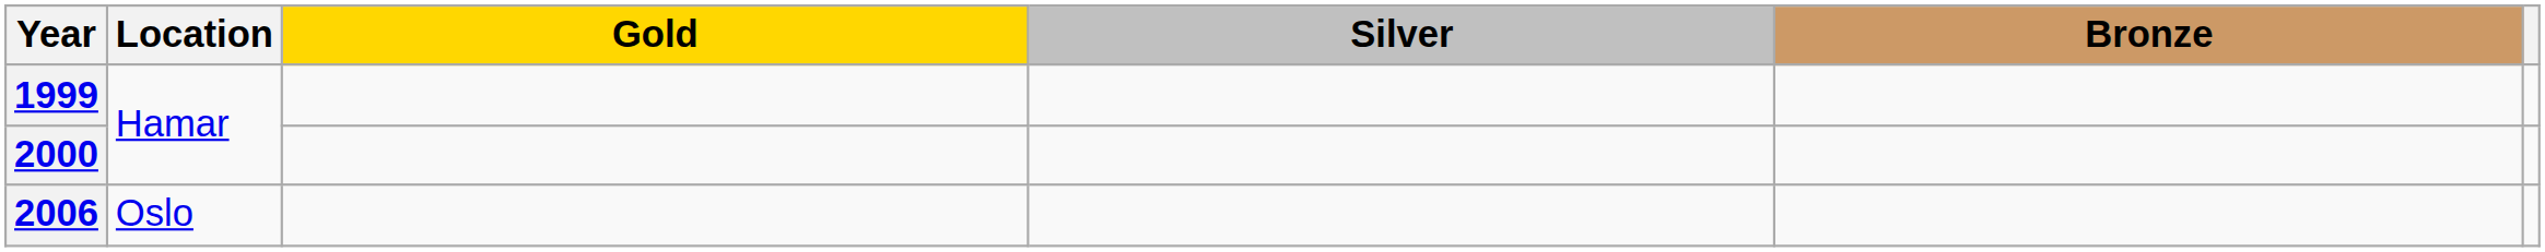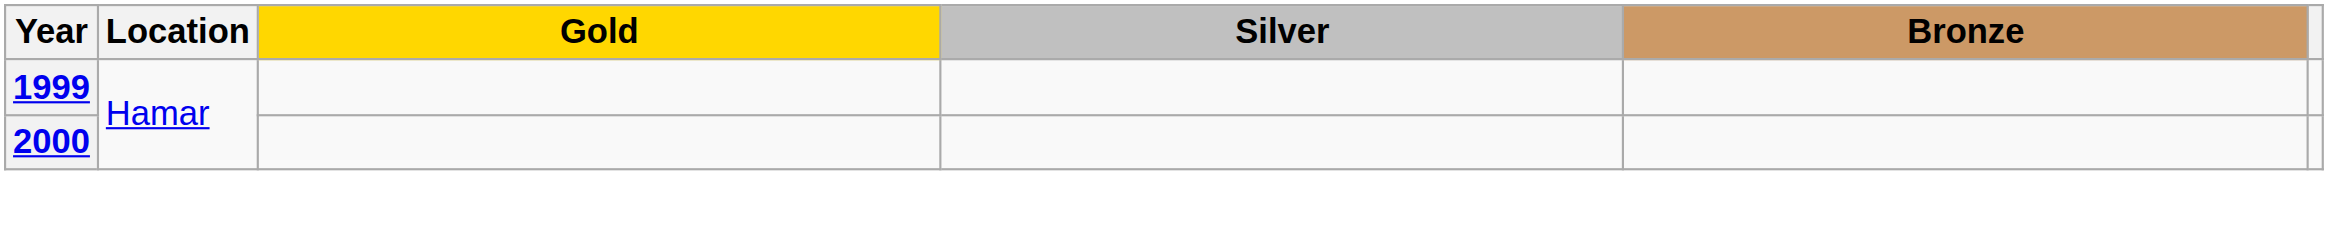- row: 2006 | Oslo
